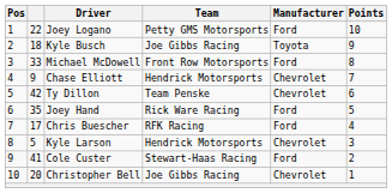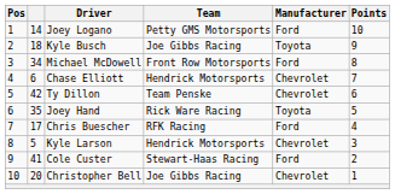Joey Logano | column 2: 22 -> 14
Michael McDowell | column 2: 33 -> 34
Chase Elliott | column 2: 9 -> 6
Joey Hand | Manufacturer: Ford -> Toyota
